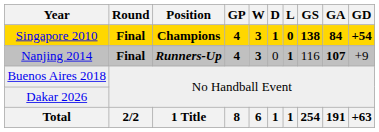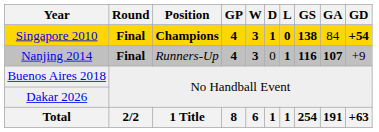Singapore 2010 | GA: bold -> normal
Nanjing 2014 | Position: bold -> normal
Nanjing 2014 | GS: normal -> bold
